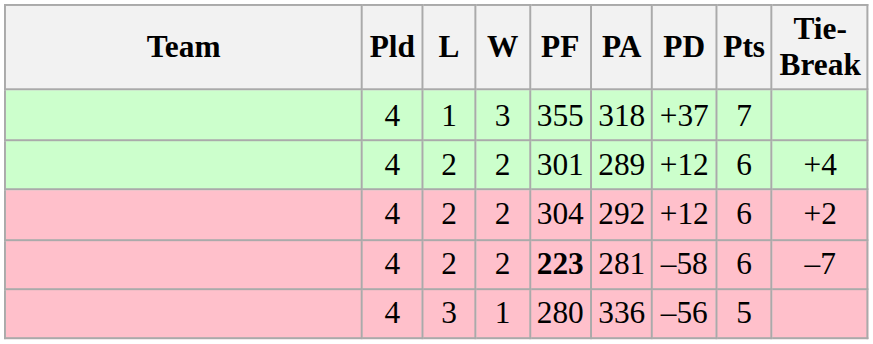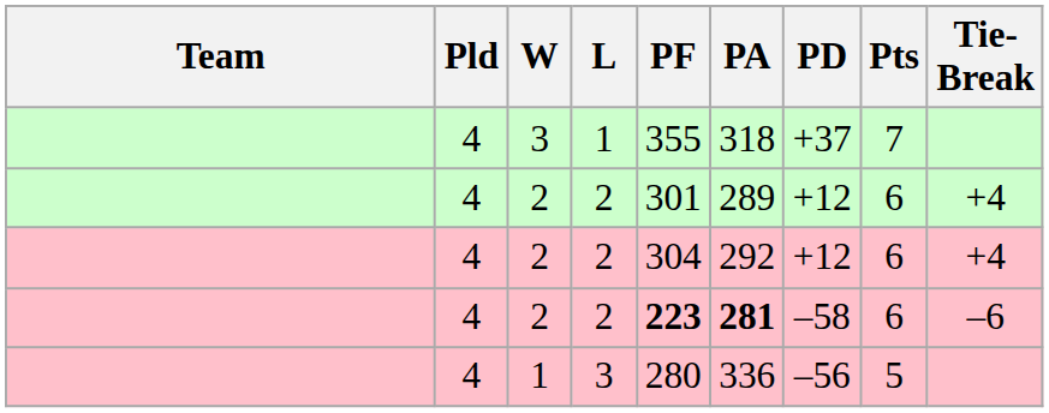columns swapped: W <-> L
row 4 | Tie-Break: +2 -> +4
row 5 | PA: normal -> bold
row 5 | Tie-Break: –7 -> –6
